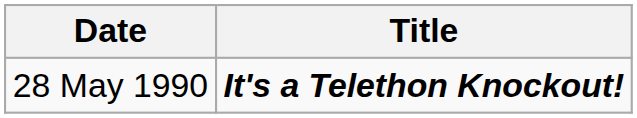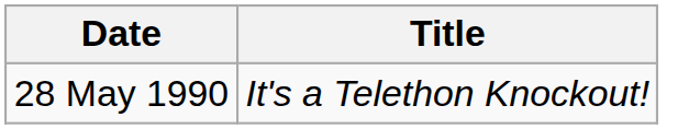28 May 1990 | Title: bold -> normal
